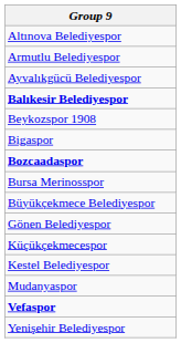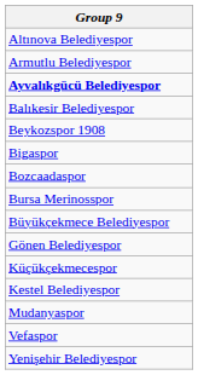row 4 | column 1: normal -> bold
row 5 | column 1: bold -> normal
row 8 | column 1: bold -> normal
row 15 | column 1: bold -> normal
